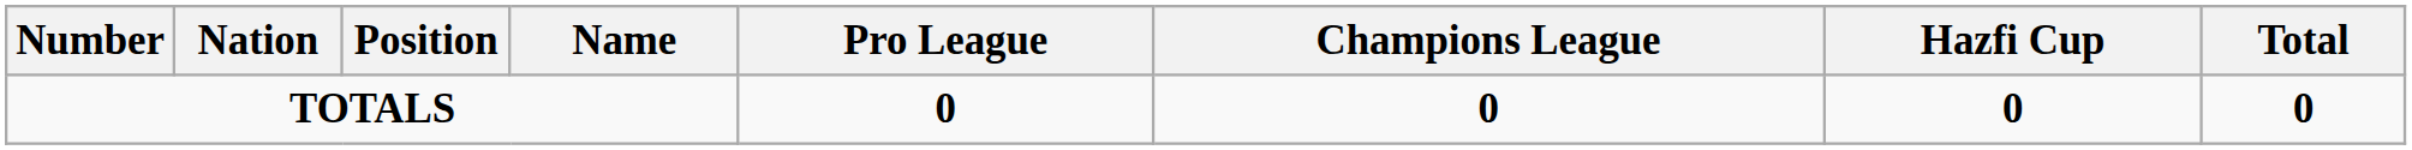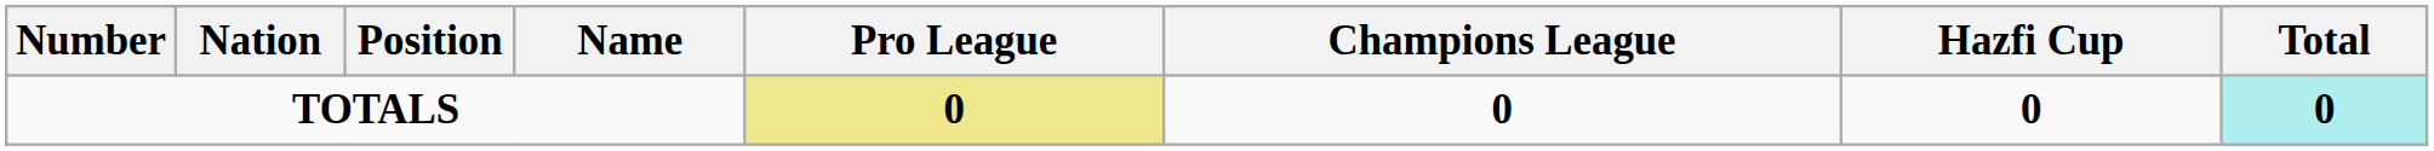row 2 | Pro League: no background -> khaki background
row 2 | Total: no background -> paleturquoise background
